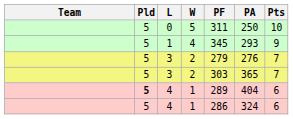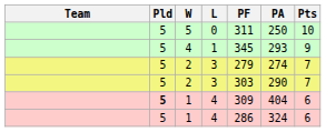columns swapped: W <-> L
row 4 | PA: 276 -> 274
row 5 | PA: 365 -> 290
row 6 | PF: 289 -> 309
